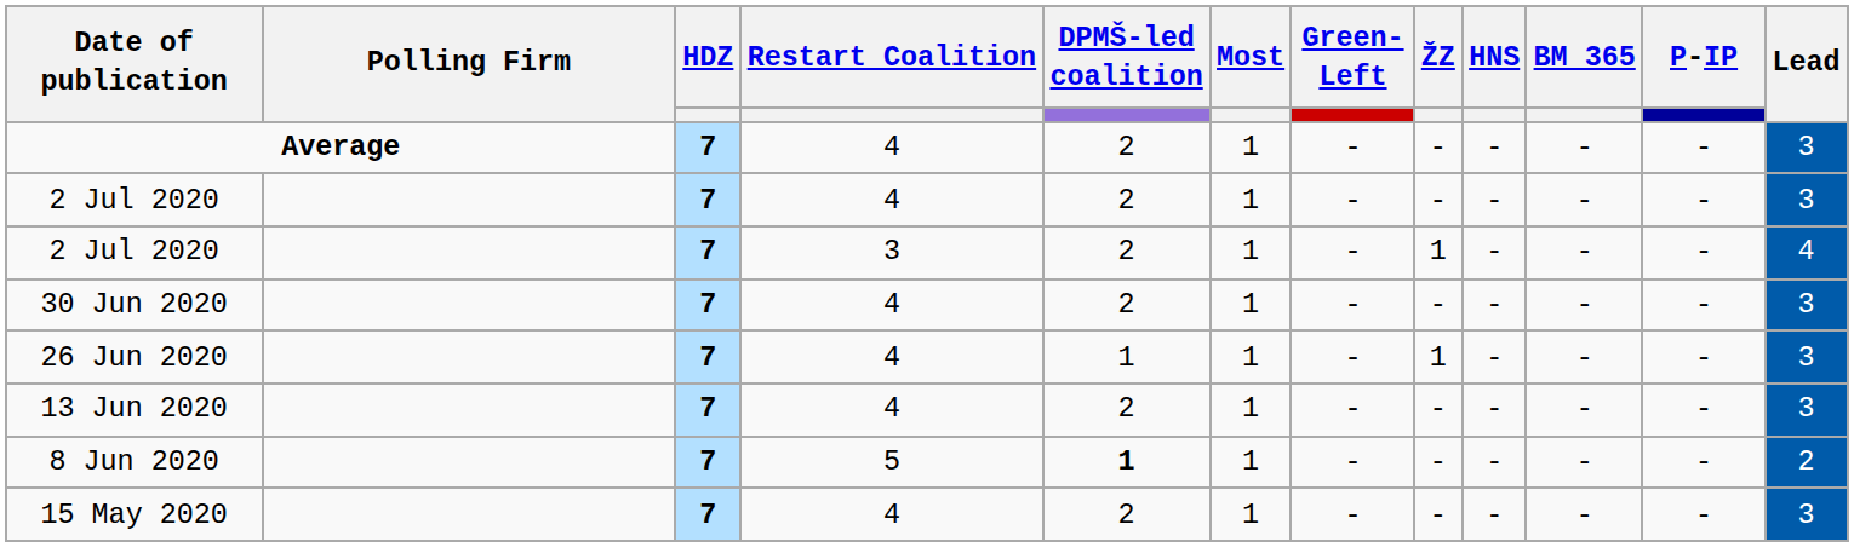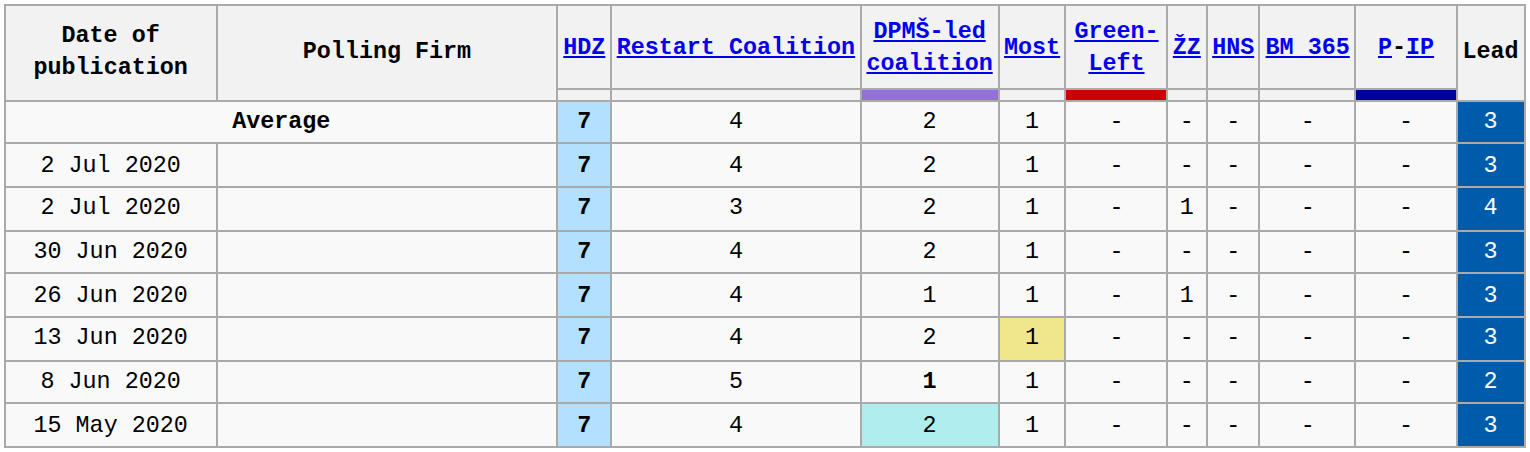13 Jun 2020 | Most: no background -> khaki background
15 May 2020 | DPMŠ-led coalition: no background -> paleturquoise background
